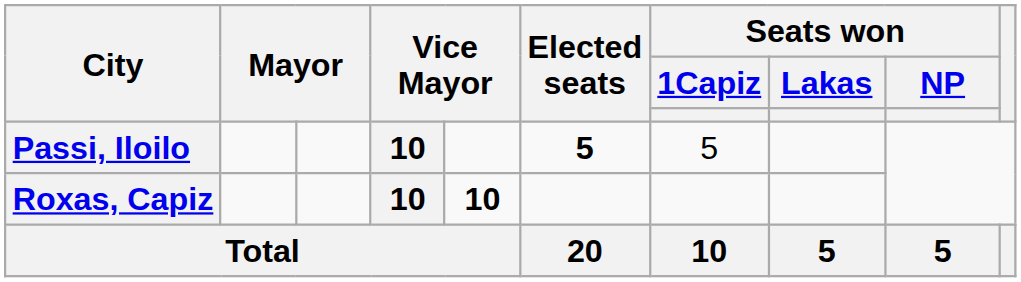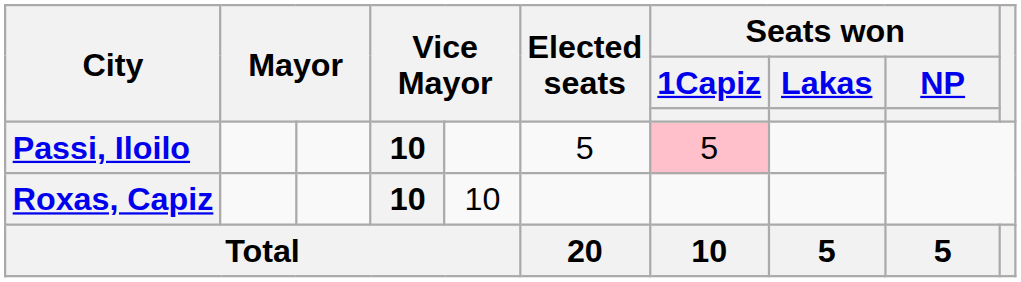Passi, Iloilo | Elected seats: bold -> normal
Passi, Iloilo | Seats won / 1Capiz: no background -> pink background
Roxas, Capiz | column 5: bold -> normal
